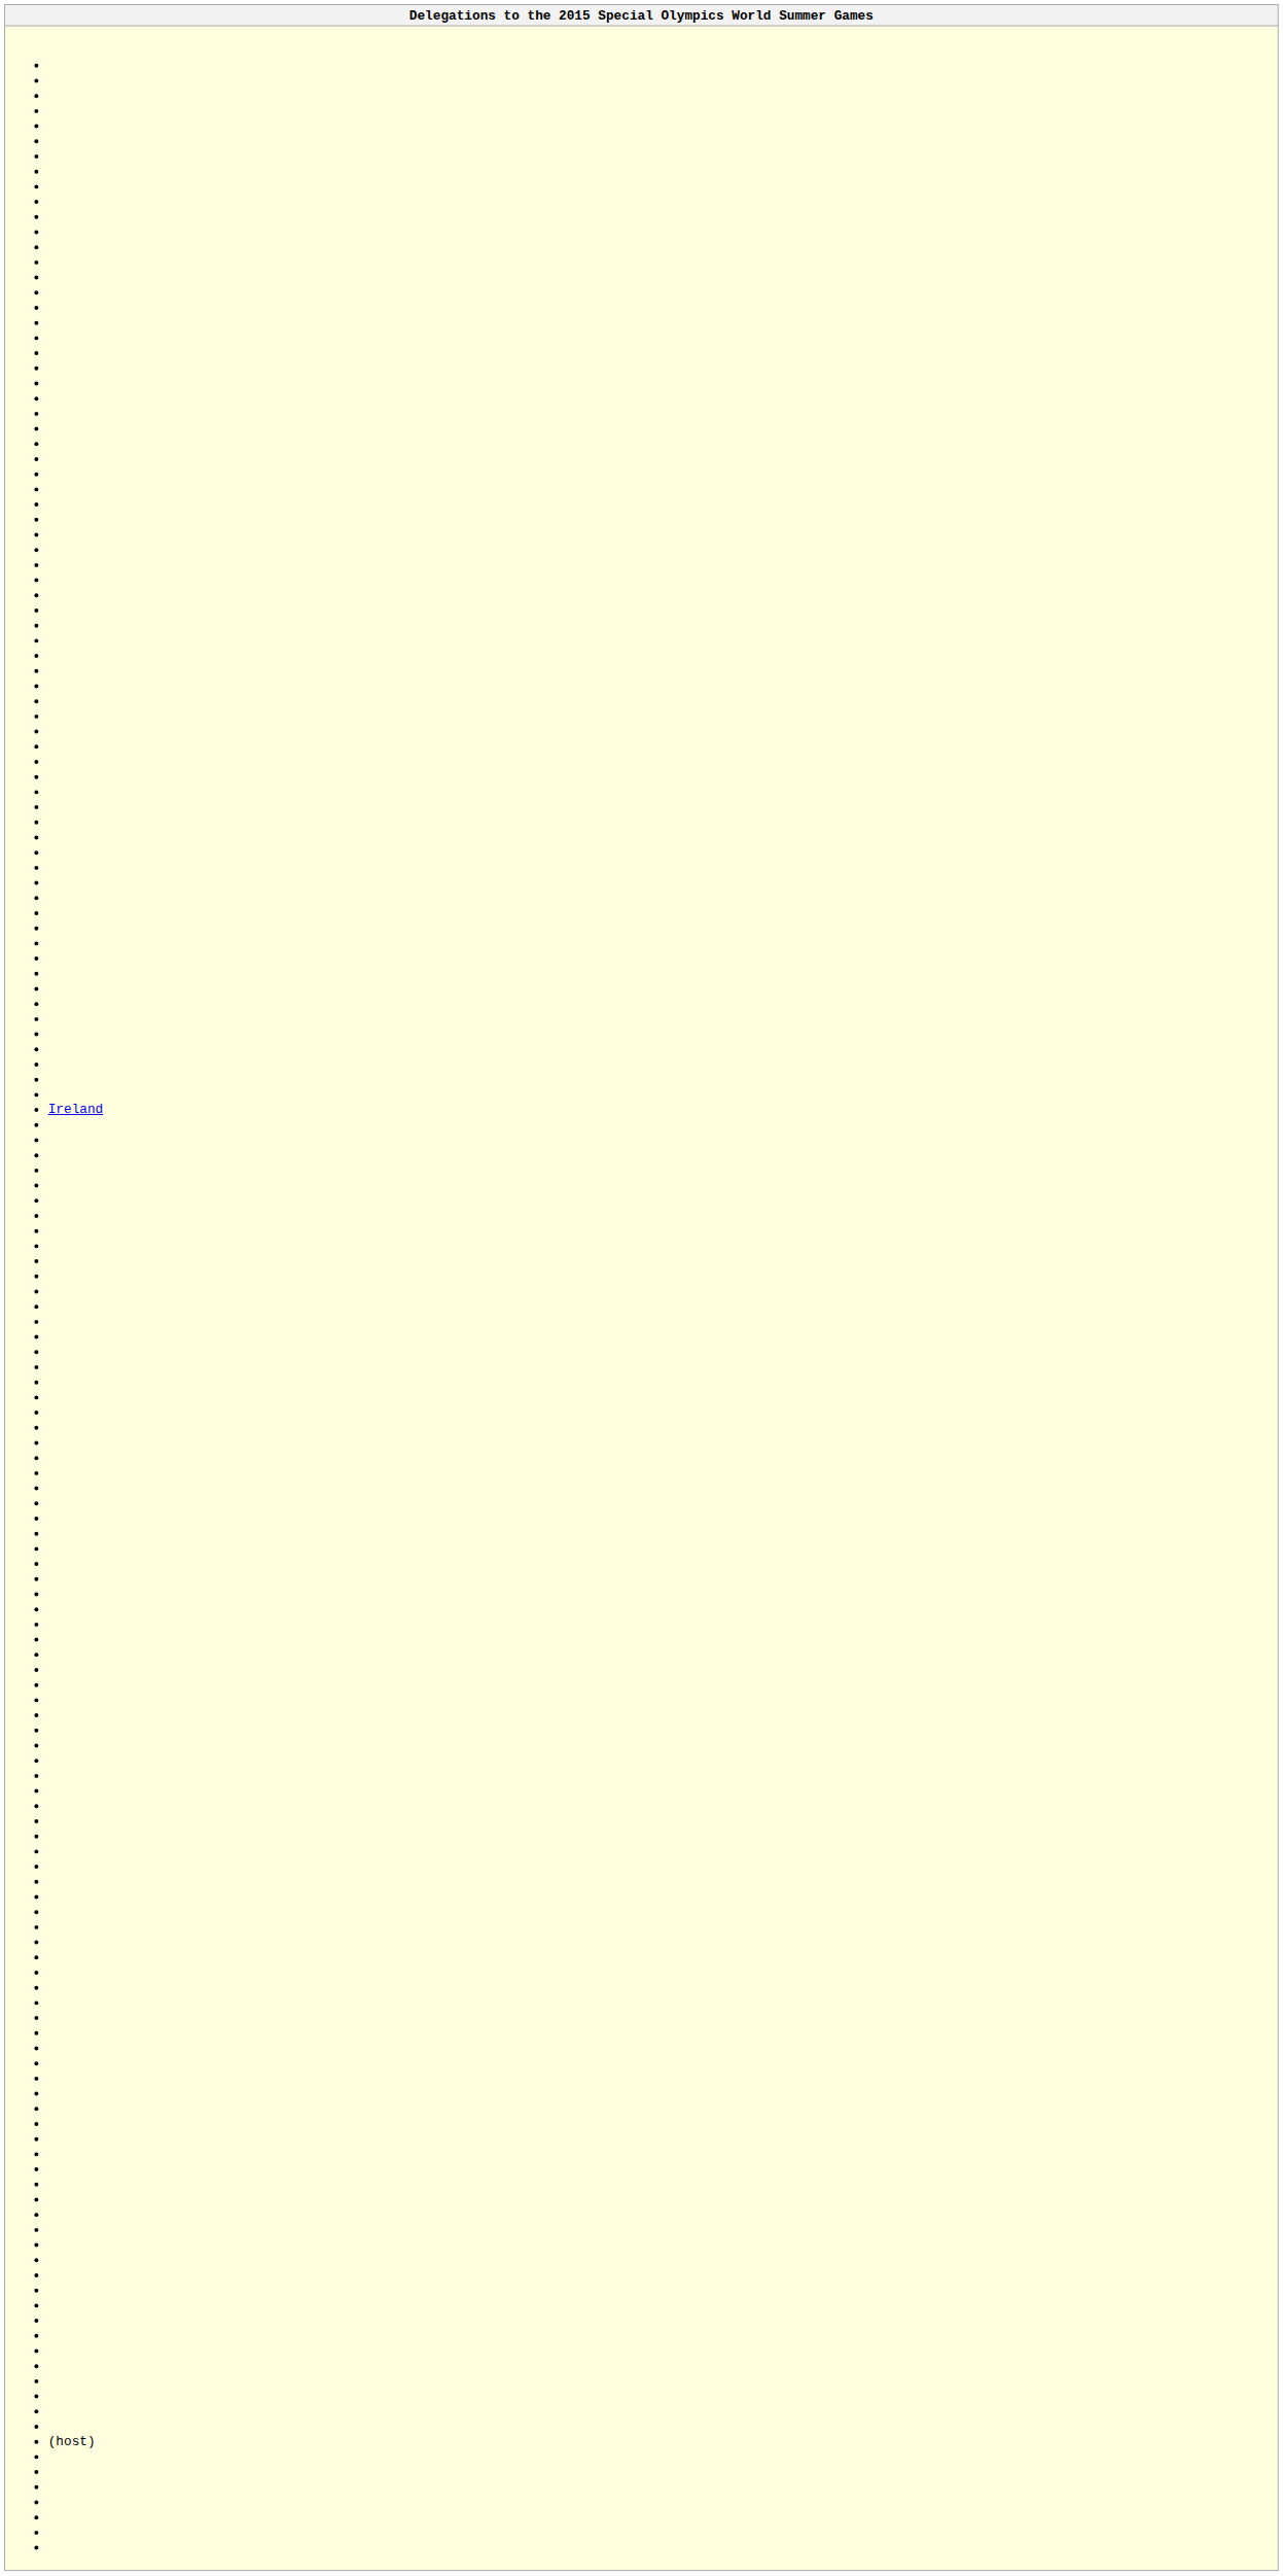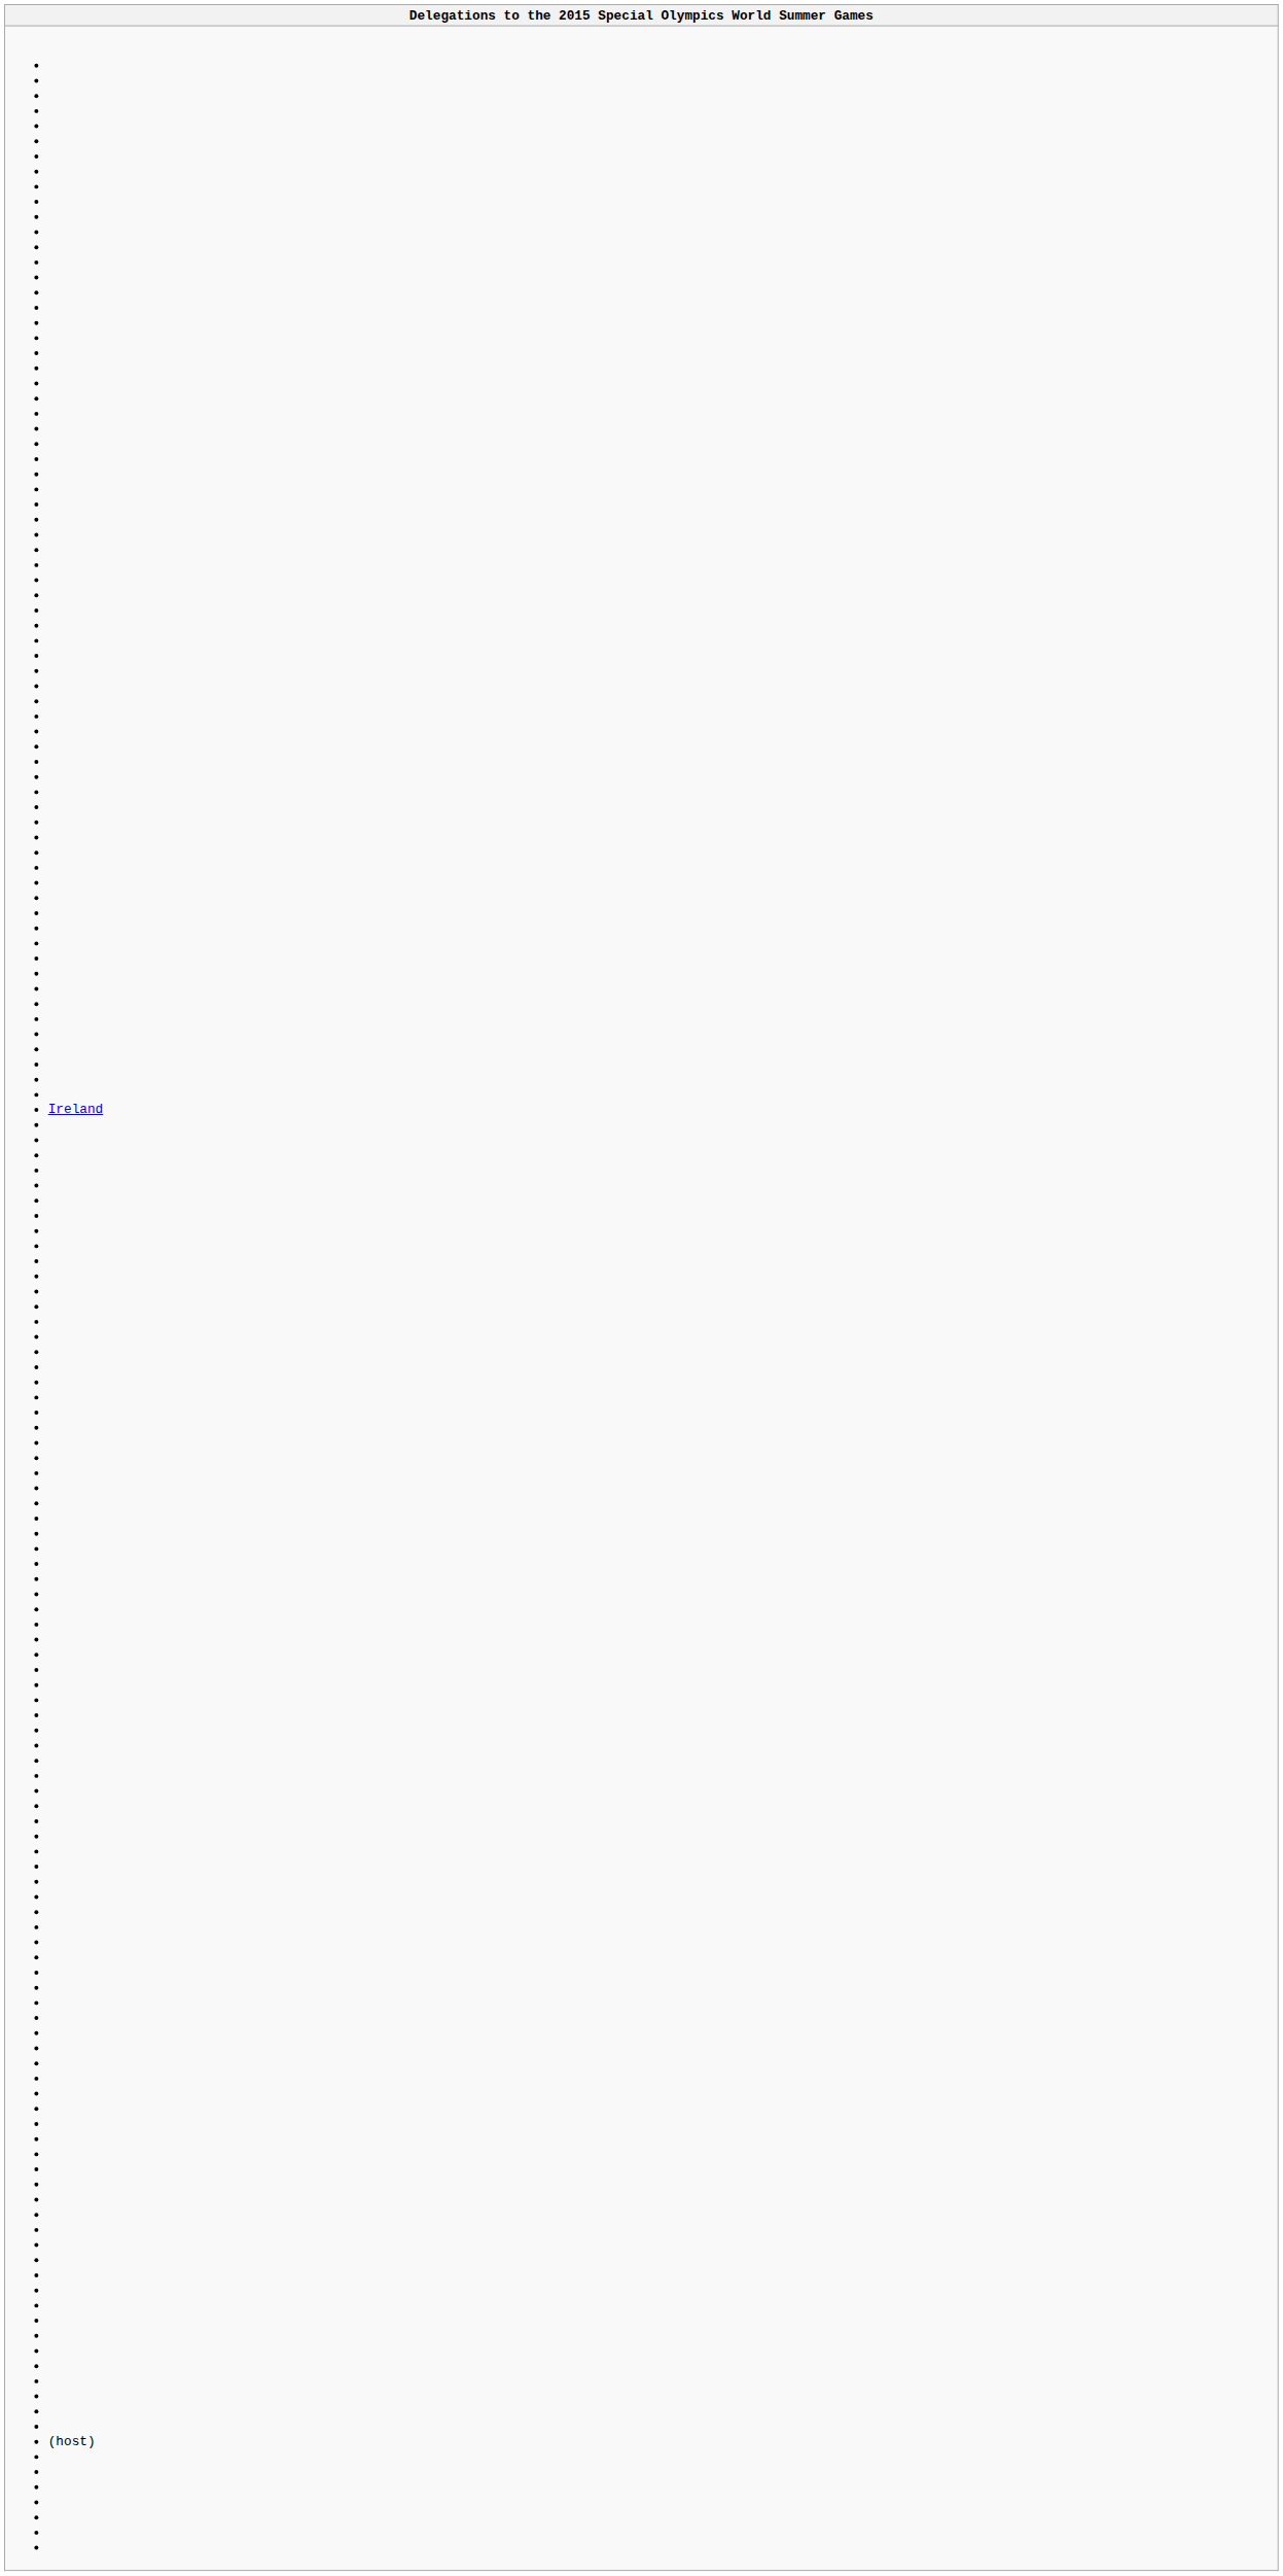row 2 | column 1: lightyellow background -> no background
